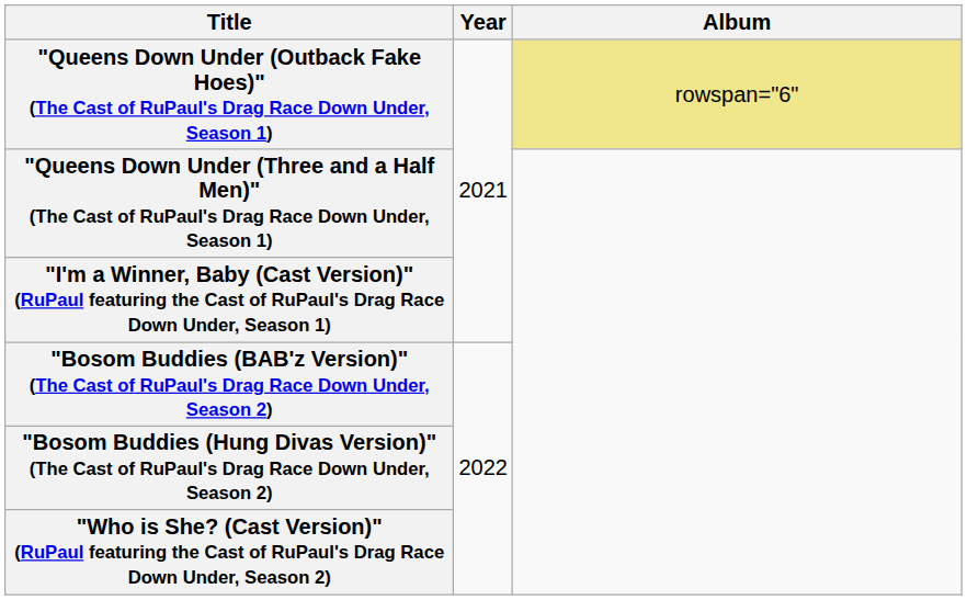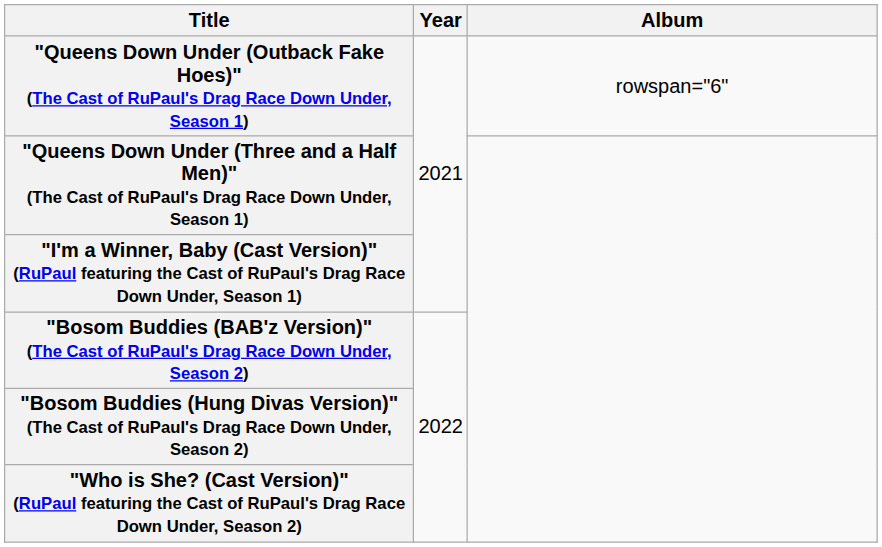row 2 | Album: khaki background -> no background
